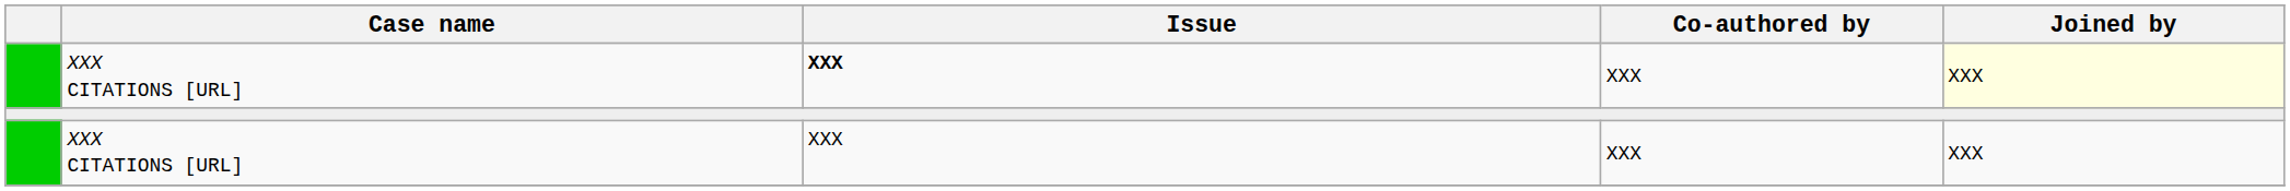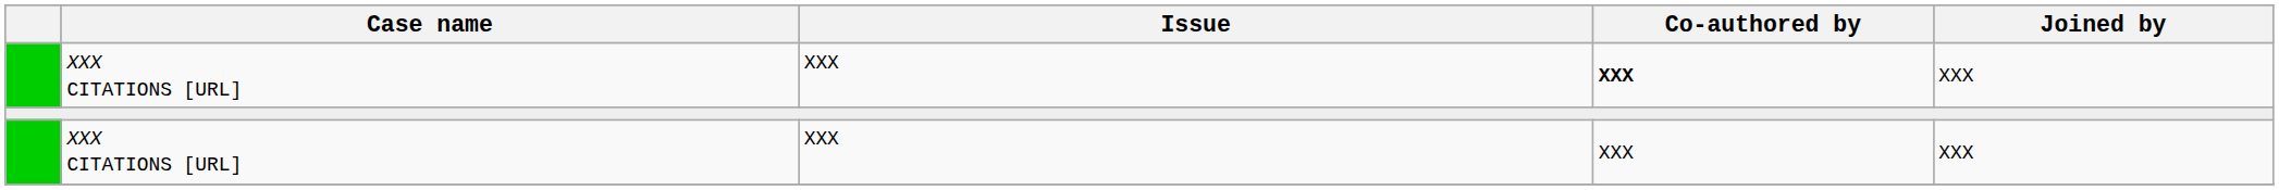row 2 | Issue: bold -> normal
row 2 | Co-authored by: normal -> bold
row 2 | Joined by: lightyellow background -> no background
